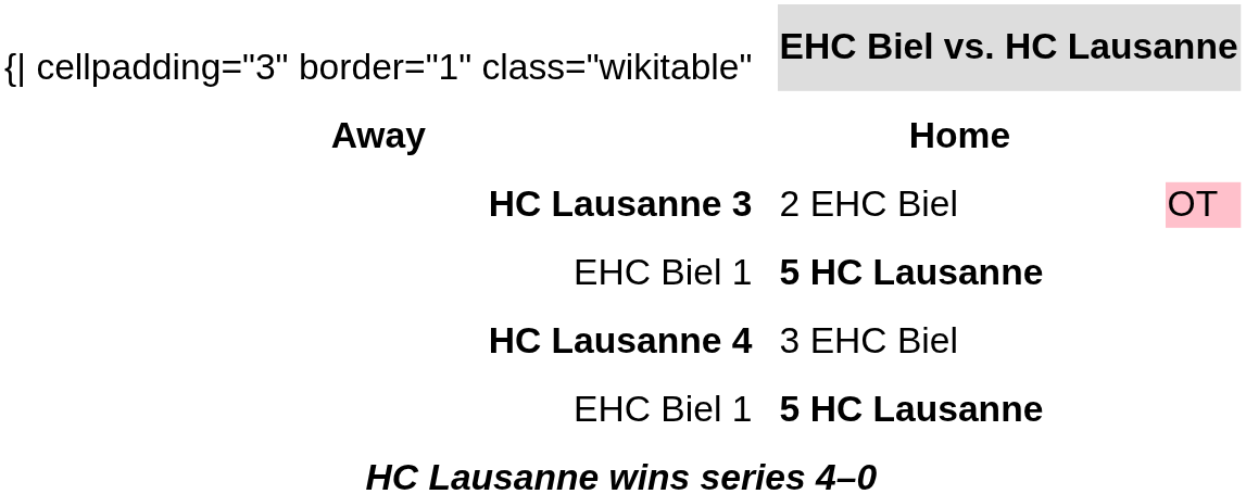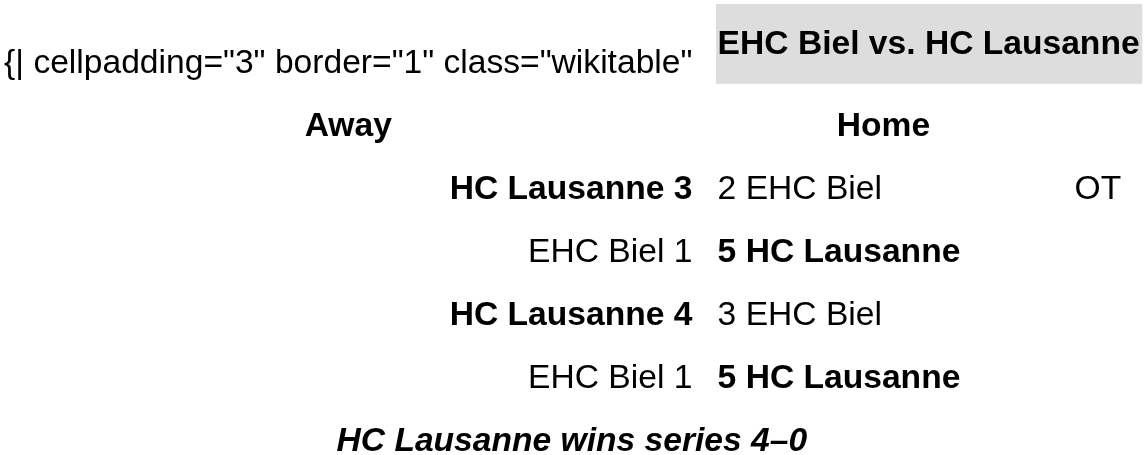HC Lausanne 3 | column 3: pink background -> no background
